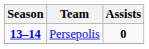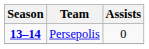Persepolis | Assists: bold -> normal
